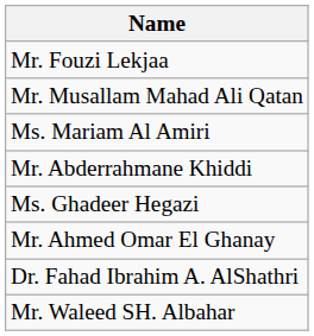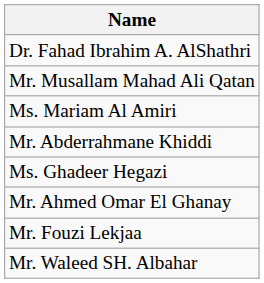row 2 | column 1: Mr. Fouzi Lekjaa -> Dr. Fahad Ibrahim A. AlShathri
row 8 | column 1: Dr. Fahad Ibrahim A. AlShathri -> Mr. Fouzi Lekjaa
